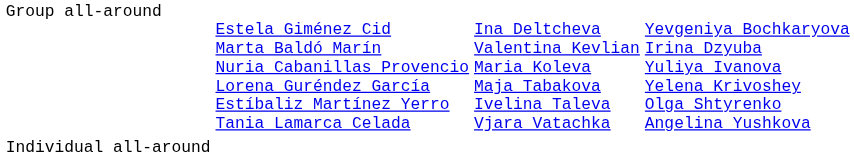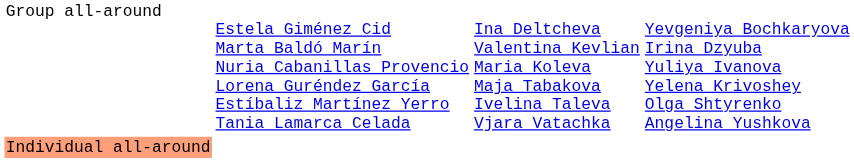row 2 | column 1: no background -> lightsalmon background
